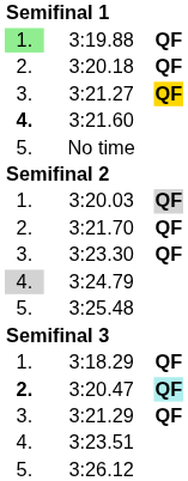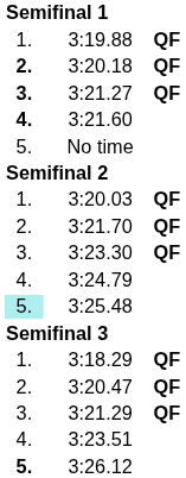3:19.88 | column 1: lightgreen background -> no background
3:20.18 | column 1: normal -> bold
3:21.27 | column 1: normal -> bold
3:21.27 | column 3: gold background -> no background
3:20.03 | column 3: lightgrey background -> no background
3:24.79 | column 1: lightgrey background -> no background
3:25.48 | column 1: no background -> paleturquoise background
3:20.47 | column 1: bold -> normal
3:20.47 | column 3: paleturquoise background -> no background
3:26.12 | column 1: normal -> bold
